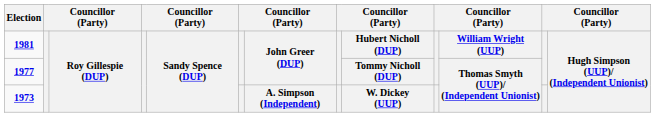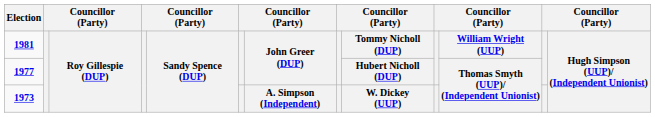1981 | column 9: Hubert Nicholl (DUP) -> Tommy Nicholl (DUP)
1977 | column 9: Tommy Nicholl (DUP) -> Hubert Nicholl (DUP)
